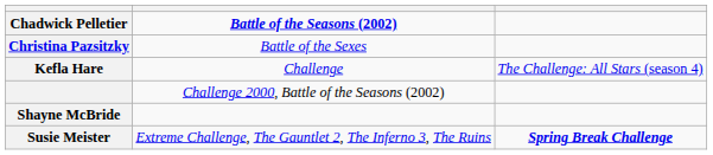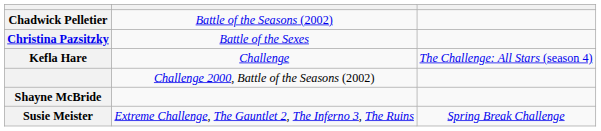Chadwick Pelletier | column 2: bold -> normal
Susie Meister | column 3: bold -> normal
